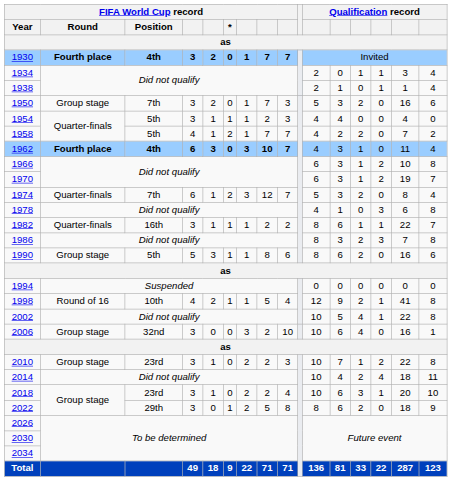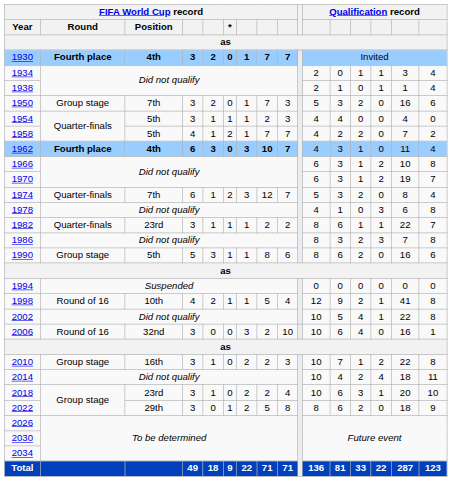1982 | FIFA World Cup record / Position / as: 16th -> 23rd
2006 | FIFA World Cup record / Round / as: Group stage -> Round of 16
2010 | FIFA World Cup record / Position / as: 23rd -> 16th
